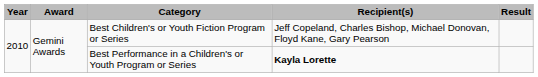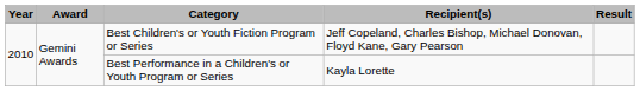Best Performance in a Children's or Youth Program or Series | Recipient(s): bold -> normal
